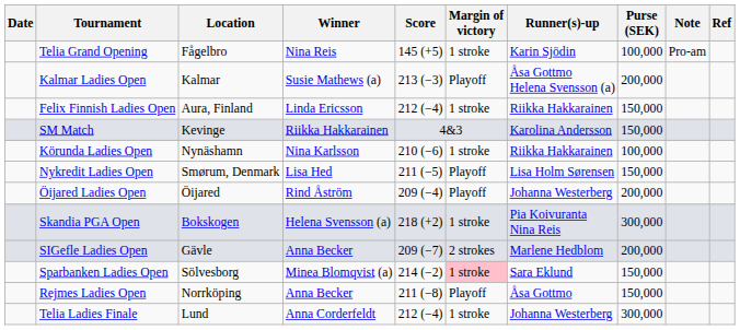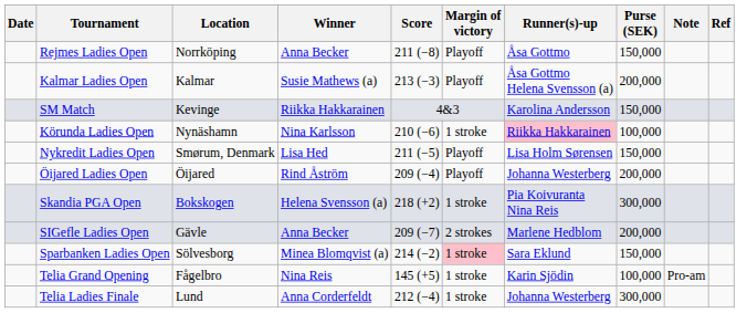rows swapped: Telia Grand Opening <-> Rejmes Ladies Open
- row: Felix Finnish Ladies Open | Aura, Finland | Linda Ericsson | 212 (−4) | 1 stroke | Riikka Hakkarainen | 150,000
Körunda Ladies Open | Runner(s)-up: no background -> pink background
